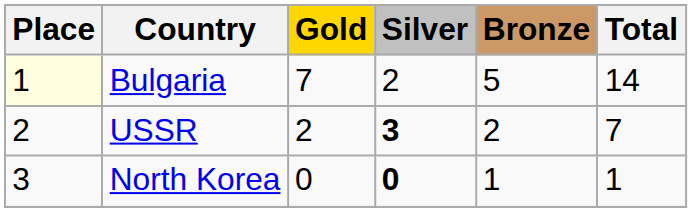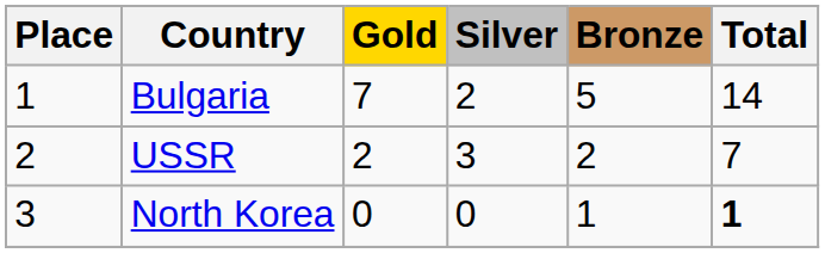Bulgaria | Place: lightyellow background -> no background
USSR | Silver: bold -> normal
North Korea | Silver: bold -> normal
North Korea | Total: normal -> bold
